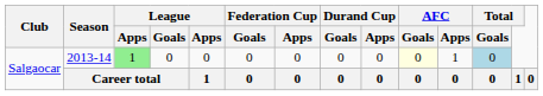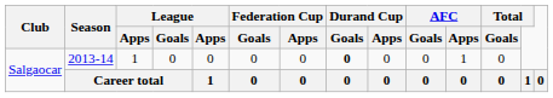Salgaocar / 2013-14 | column 3: lightgreen background -> no background
Salgaocar / 2013-14 | Durand Cup / Goals: normal -> bold
Salgaocar / 2013-14 | AFC / Goals: lightyellow background -> no background
Salgaocar / 2013-14 | Total / Goals: lightblue background -> no background
